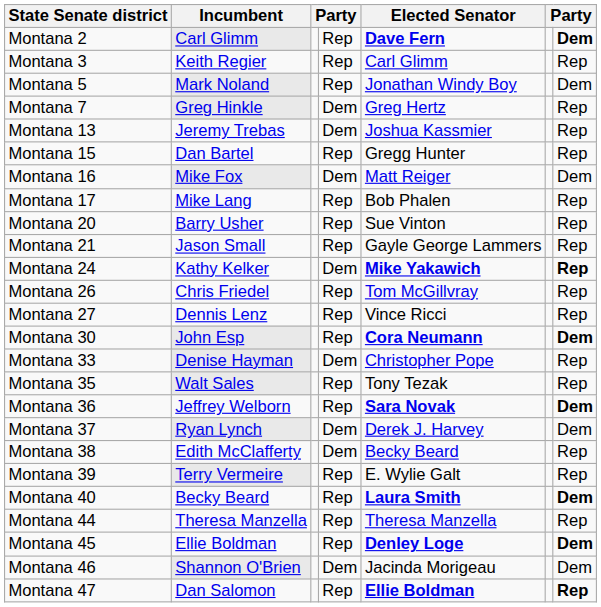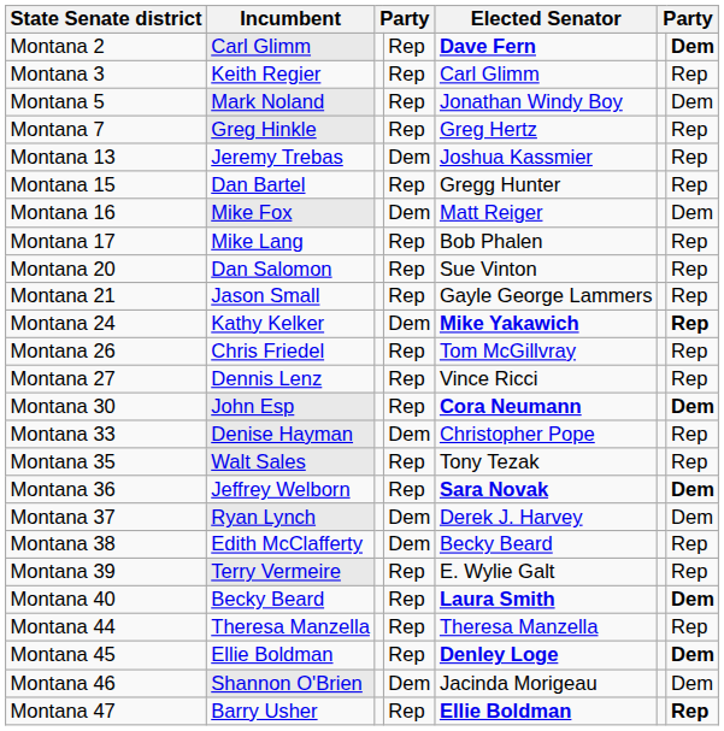Montana 7 | column 4: Dem -> Rep
Montana 20 | Incumbent: Barry Usher -> Dan Salomon
Montana 47 | Incumbent: Dan Salomon -> Barry Usher
